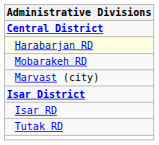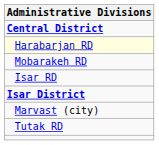row 5 | column 1: Marvast (city) -> Isar RD
row 7 | column 1: Isar RD -> Marvast (city)
